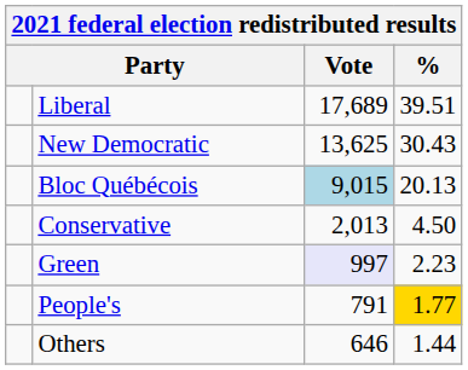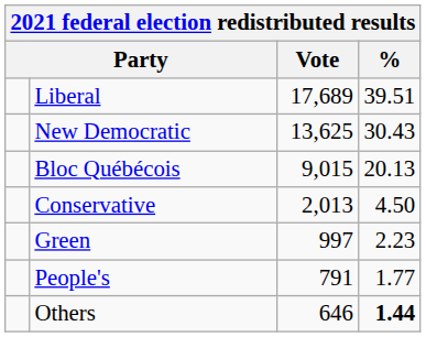Bloc Québécois | Vote: lightblue background -> no background
Green | Vote: lavender background -> no background
People's | %: gold background -> no background
Others | %: normal -> bold
